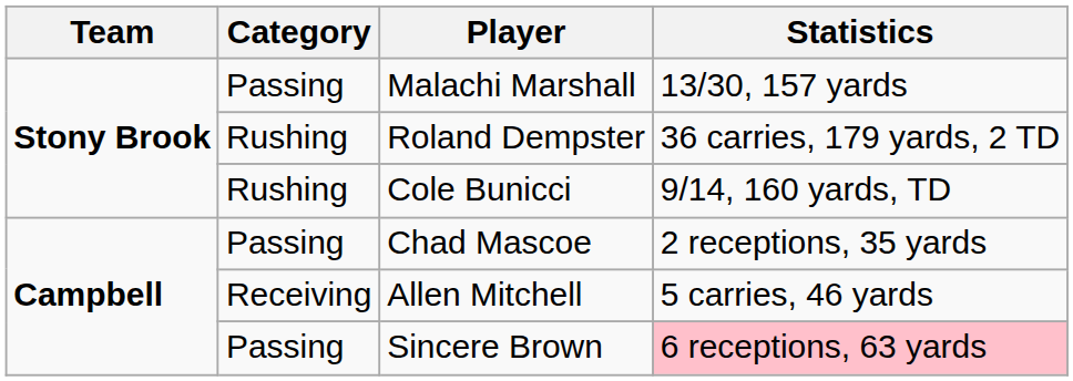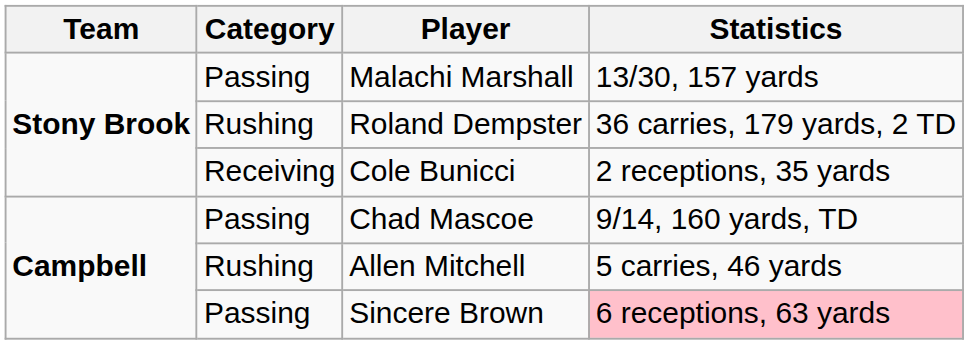Cole Bunicci | Category: Rushing -> Receiving
Cole Bunicci | Statistics: 9/14, 160 yards, TD -> 2 receptions, 35 yards
Chad Mascoe | Statistics: 2 receptions, 35 yards -> 9/14, 160 yards, TD
Allen Mitchell | Category: Receiving -> Rushing
